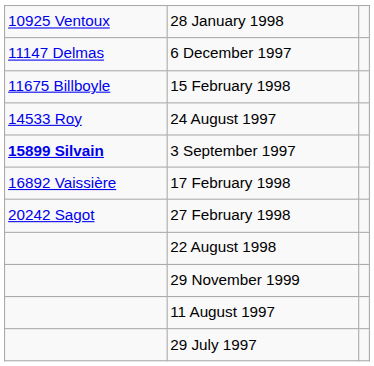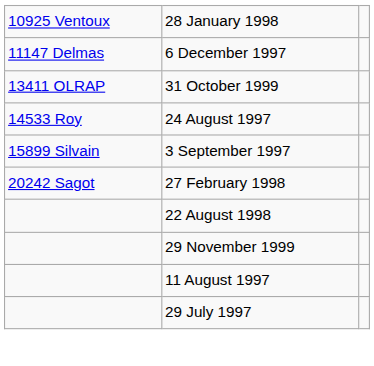- row: 11675 Billboyle | 15 February 1998
+ row: 13411 OLRAP | 31 October 1999
3 September 1997 | column 1: bold -> normal
- row: 16892 Vaissière | 17 February 1998
